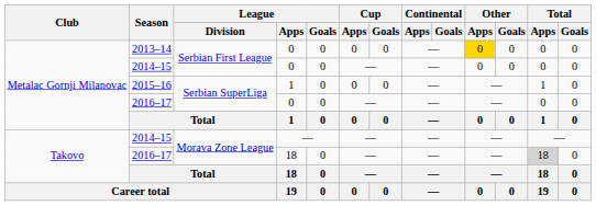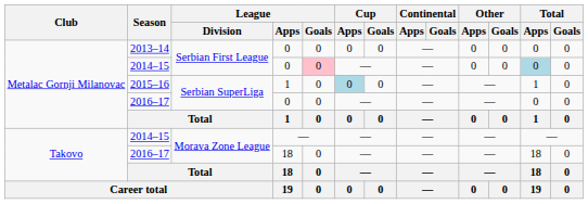2013–14 | Other / Apps: gold background -> no background
2014–15 / 0 | League / Goals: no background -> pink background
2014–15 / 0 | Total / Apps: no background -> lightblue background
2015–16 | Cup / Apps: no background -> lightblue background
2016–17 / 18 | Total / Apps: lightgrey background -> no background
